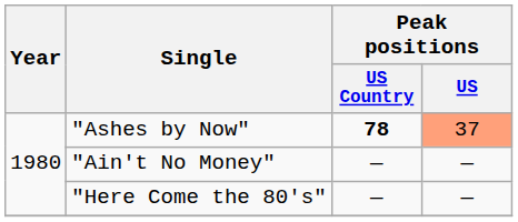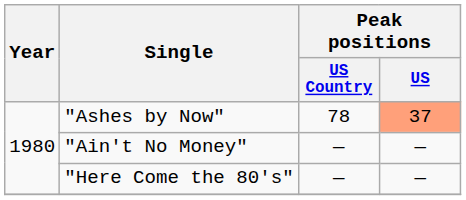"Ashes by Now" | Peak positions / US Country: bold -> normal
